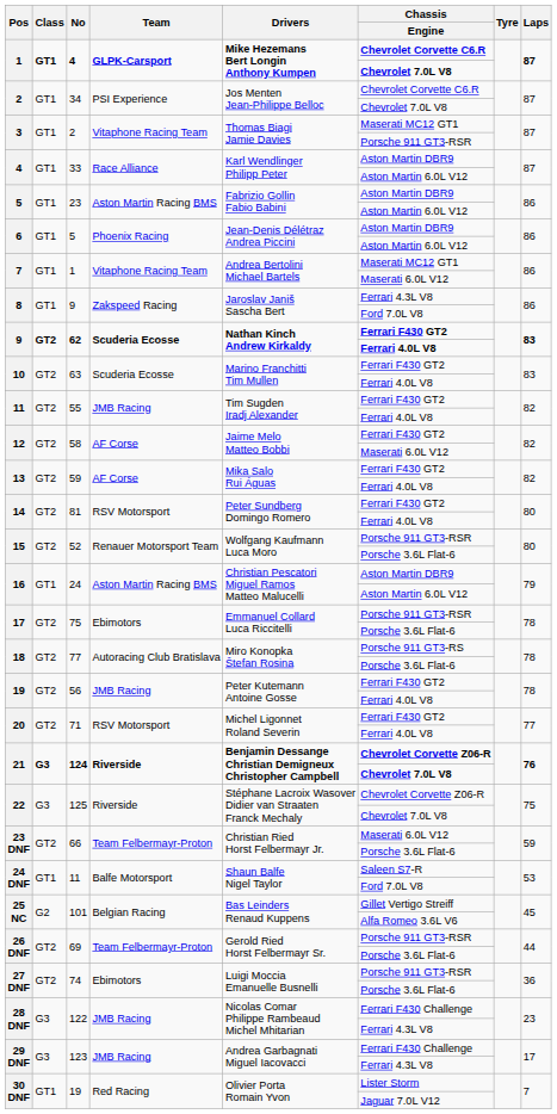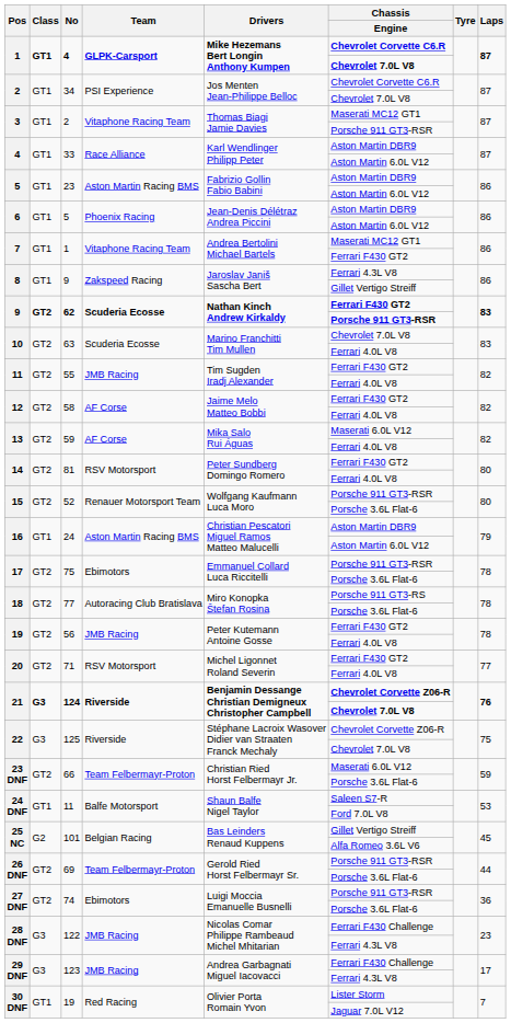row 16 | Chassis / Engine: Maserati 6.0L V12 -> Ferrari F430 GT2
row 18 | Chassis / Engine: Ford 7.0L V8 -> Gillet Vertigo Streiff
row 20 | Chassis / Engine: Ferrari 4.0L V8 -> Porsche 911 GT3-RSR
row 21 | Chassis / Engine: Ferrari F430 GT2 -> Chevrolet 7.0L V8
row 26 | Chassis / Engine: Maserati 6.0L V12 -> Ferrari 4.0L V8
row 27 | Chassis / Engine: Ferrari F430 GT2 -> Maserati 6.0L V12
